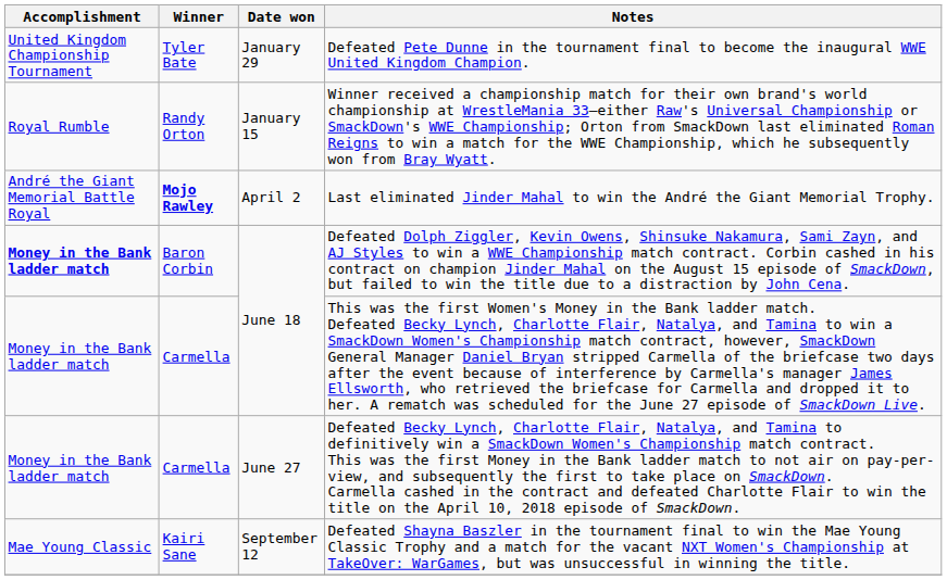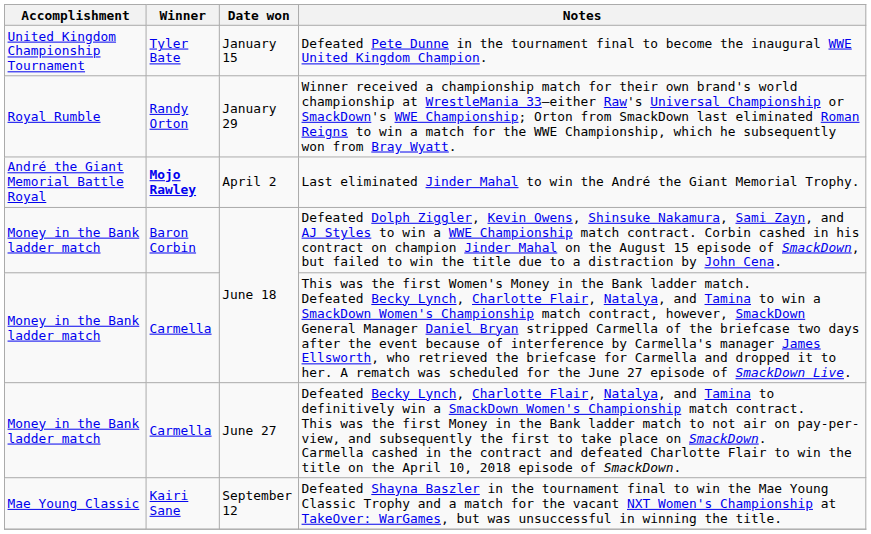row 2 | Date won: January 29 -> January 15
row 3 | Date won: January 15 -> January 29
row 5 | Accomplishment: bold -> normal
